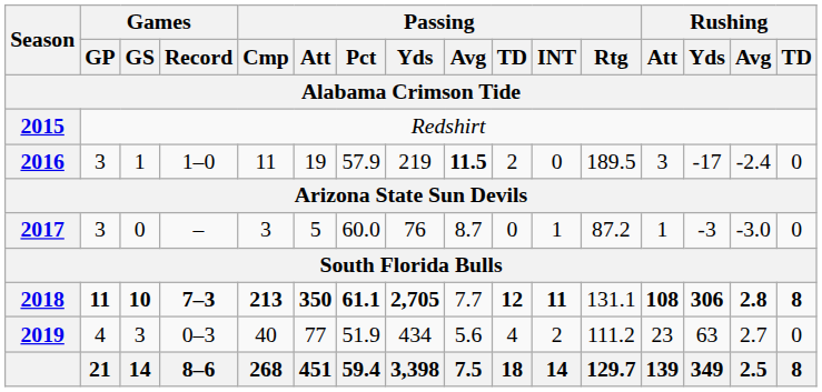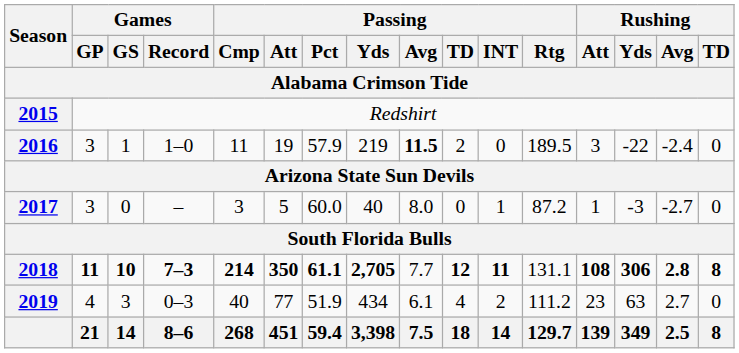2016 | Rushing / Yds: -17 -> -22
2017 | Passing / Yds: 76 -> 40
2017 | Passing / Avg: 8.7 -> 8.0
2017 | Rushing / Avg: -3.0 -> -2.7
2018 | Passing / Cmp: 213 -> 214
2019 | Passing / Avg: 5.6 -> 6.1
